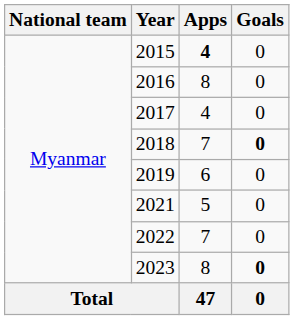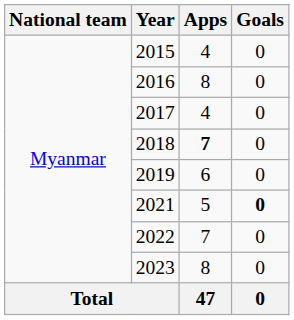2015 | Apps: bold -> normal
2018 | Apps: normal -> bold
2018 | Goals: bold -> normal
2021 | Goals: normal -> bold
2023 | Goals: bold -> normal
